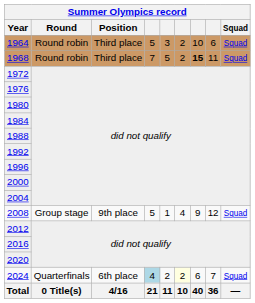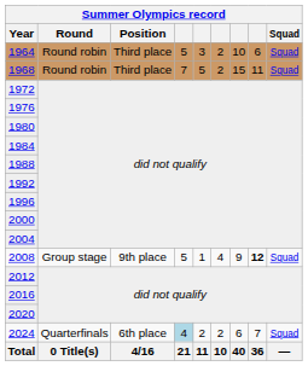1968 | column 7: bold -> normal
2008 | column 8: normal -> bold
2024 | column 6: lightyellow background -> no background
